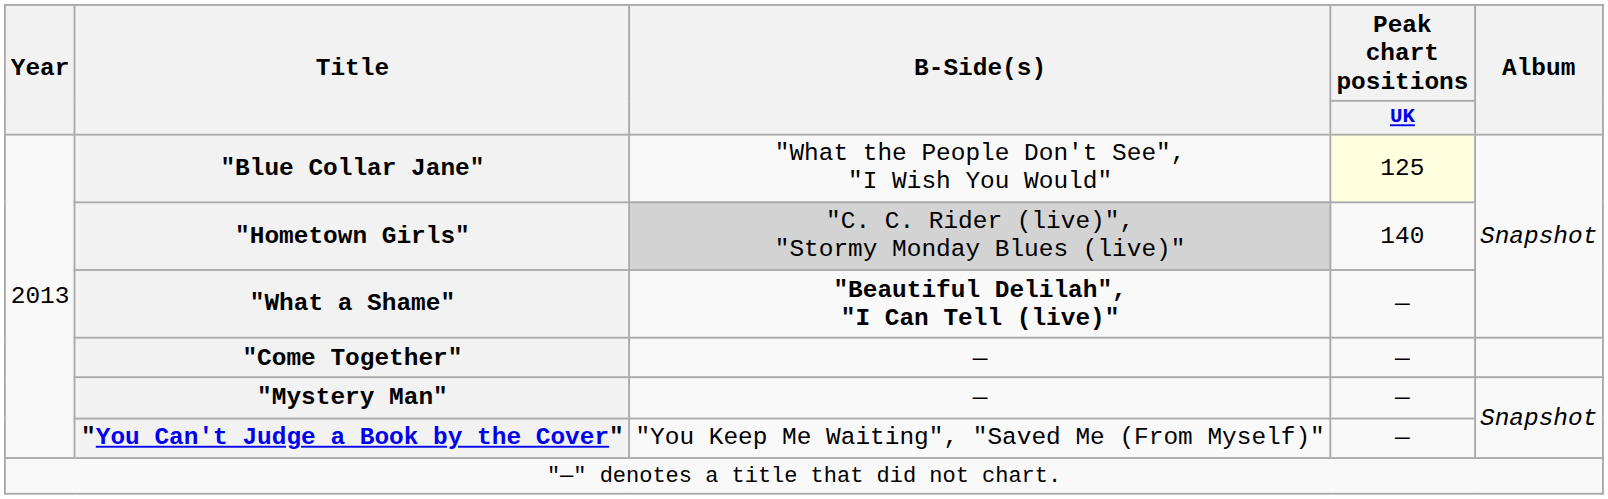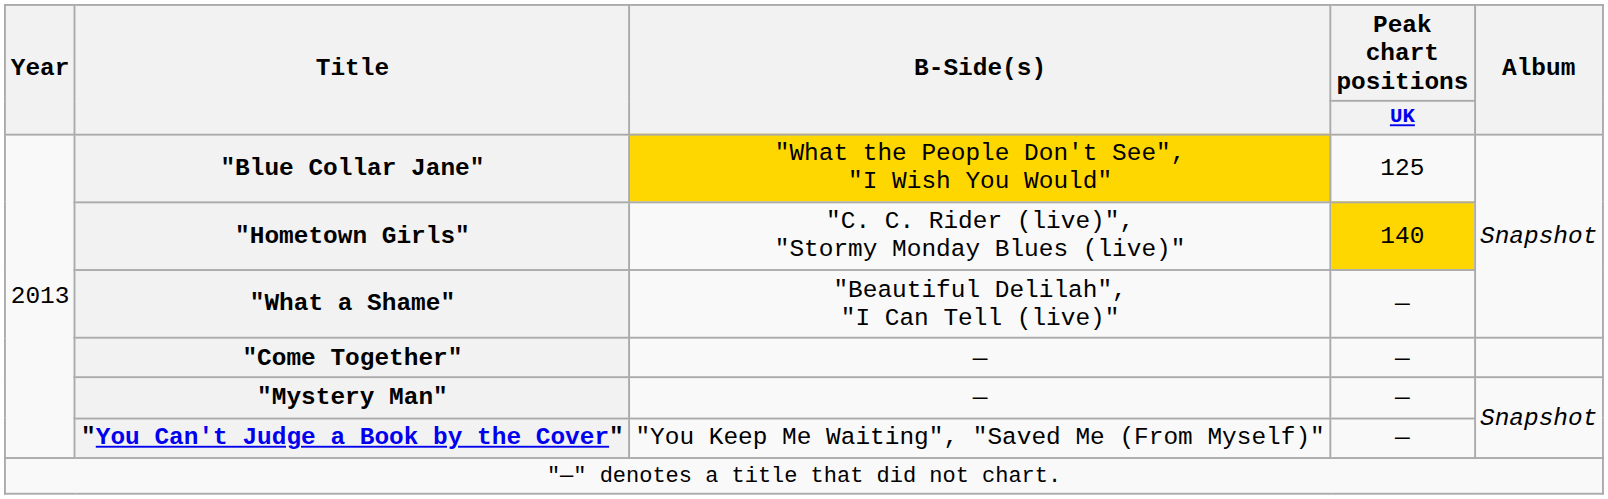"Blue Collar Jane" | B-Side(s): no background -> gold background
"Blue Collar Jane" | Peak chart positions / UK: lightyellow background -> no background
"Hometown Girls" | B-Side(s): lightgrey background -> no background
"Hometown Girls" | Peak chart positions / UK: no background -> gold background
"What a Shame" | B-Side(s): bold -> normal
